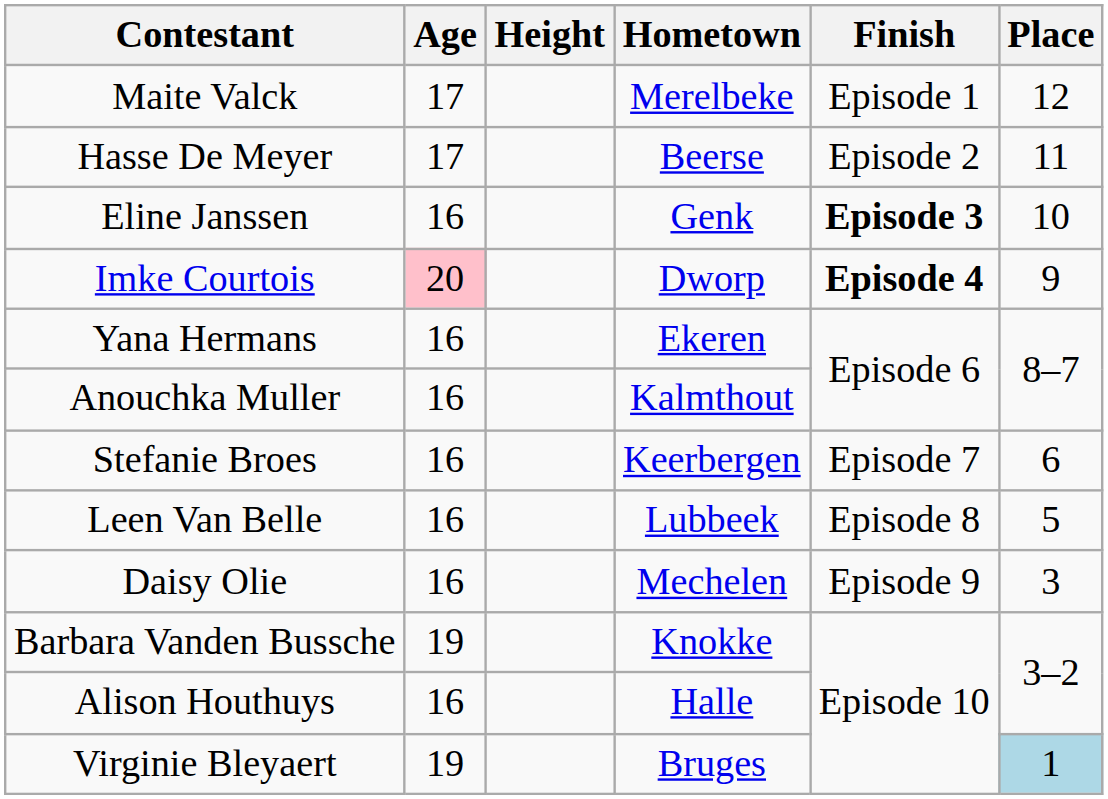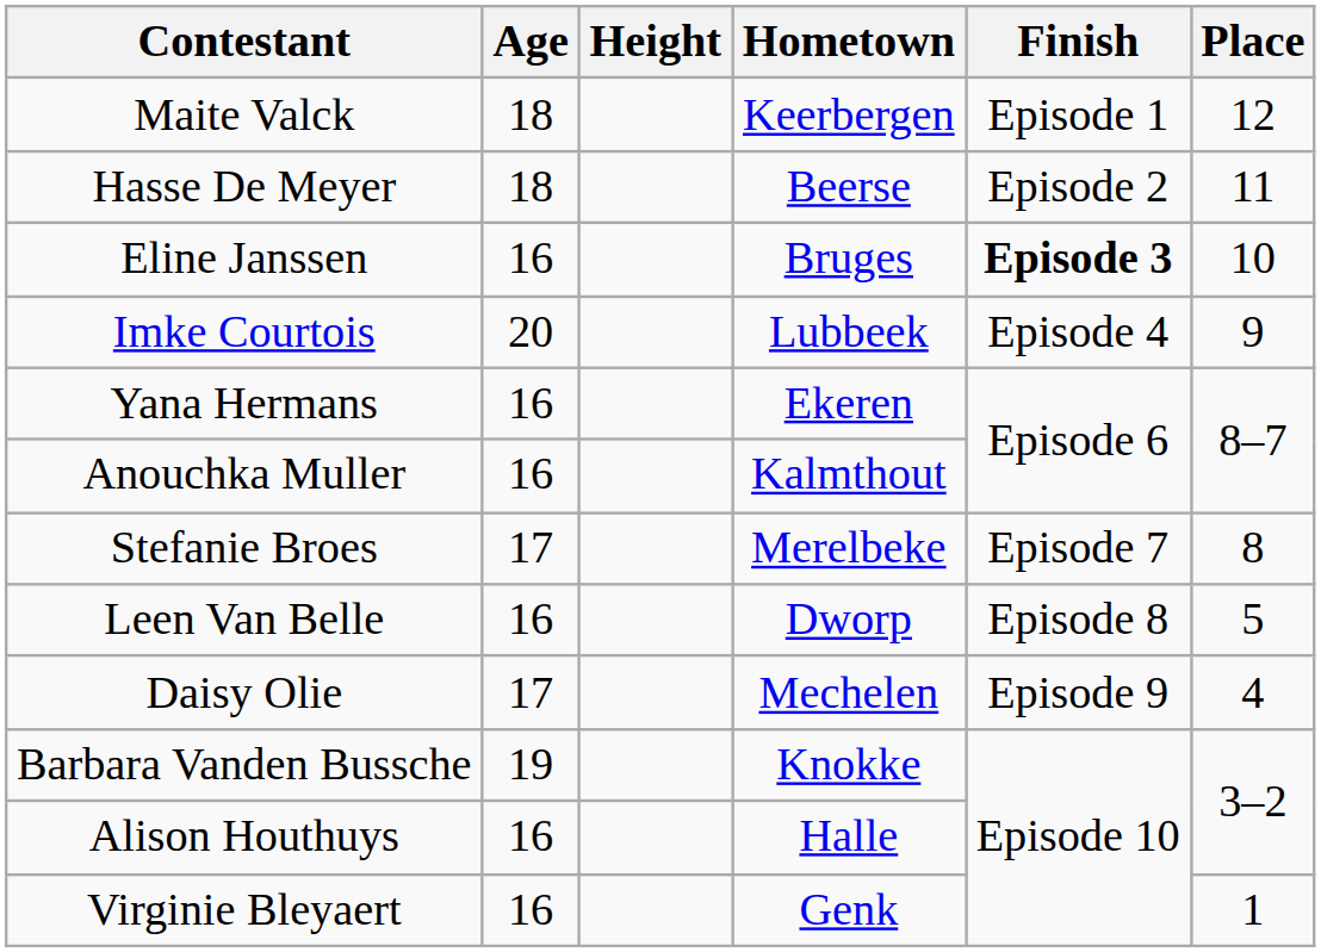Maite Valck | Age: 17 -> 18
Maite Valck | Hometown: Merelbeke -> Keerbergen
Hasse De Meyer | Age: 17 -> 18
Eline Janssen | Hometown: Genk -> Bruges
Imke Courtois | Age: pink background -> no background
Imke Courtois | Hometown: Dworp -> Lubbeek
Imke Courtois | Finish: bold -> normal
Stefanie Broes | Age: 16 -> 17
Stefanie Broes | Hometown: Keerbergen -> Merelbeke
Stefanie Broes | Place: 6 -> 8
Leen Van Belle | Hometown: Lubbeek -> Dworp
Daisy Olie | Age: 16 -> 17
Daisy Olie | Place: 3 -> 4
Virginie Bleyaert | Age: 19 -> 16
Virginie Bleyaert | Hometown: Bruges -> Genk
Virginie Bleyaert | Place: lightblue background -> no background
